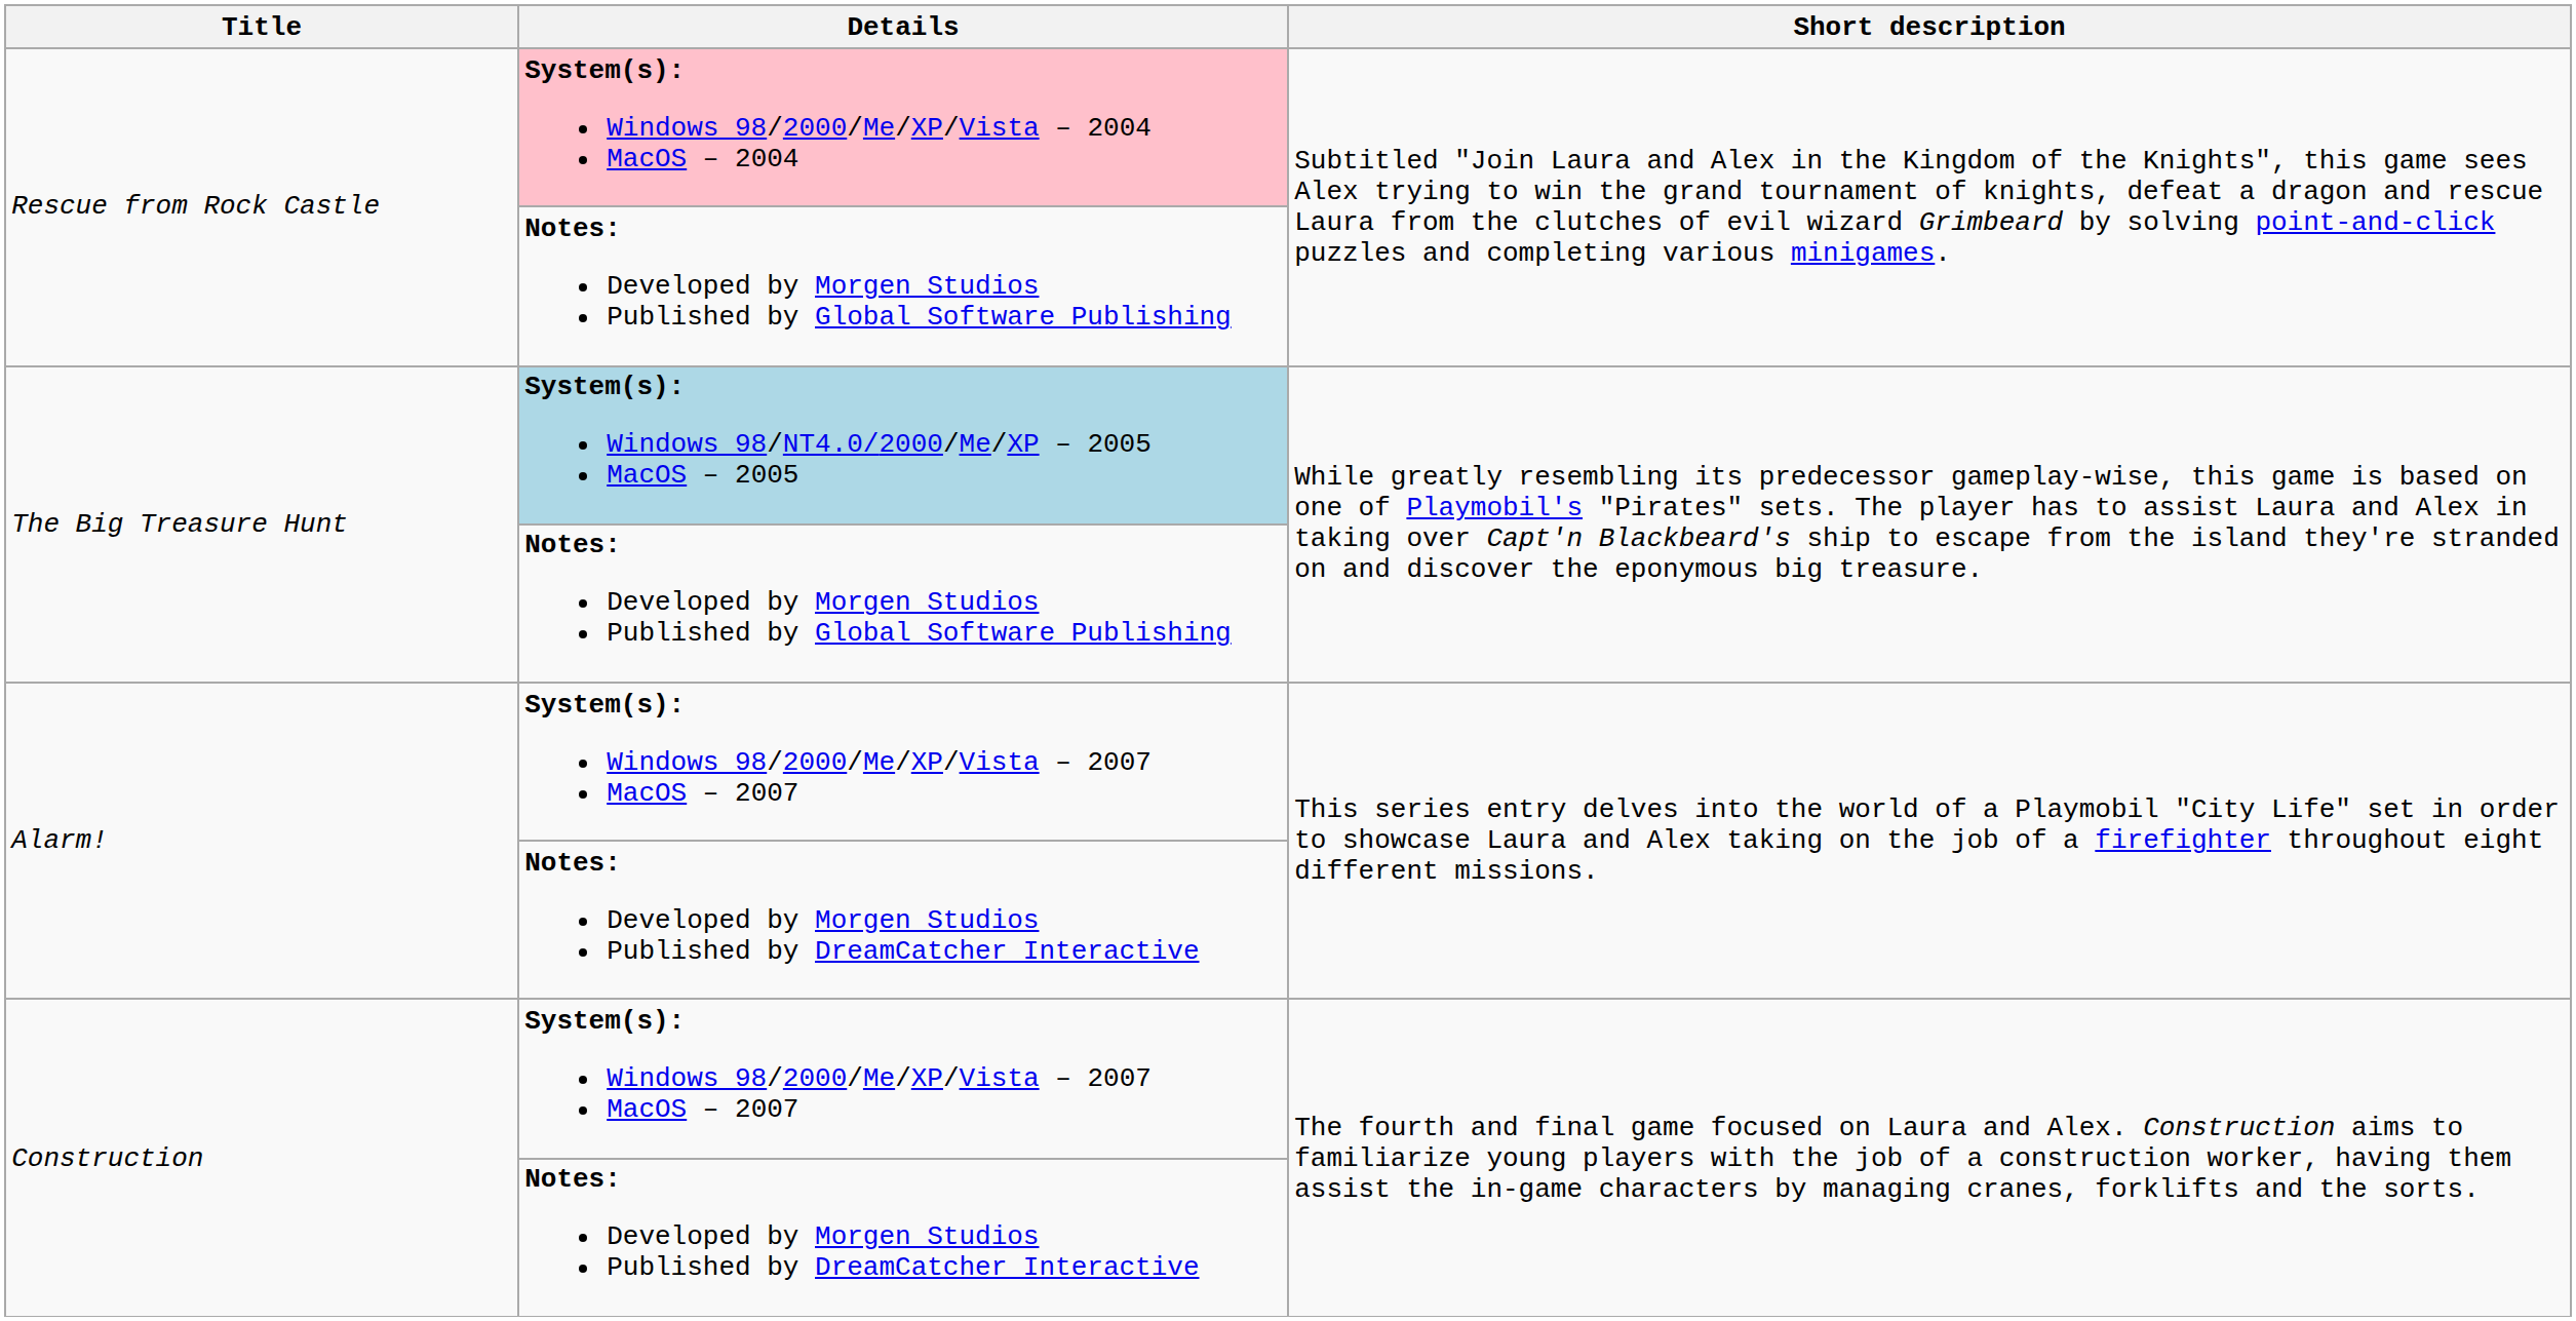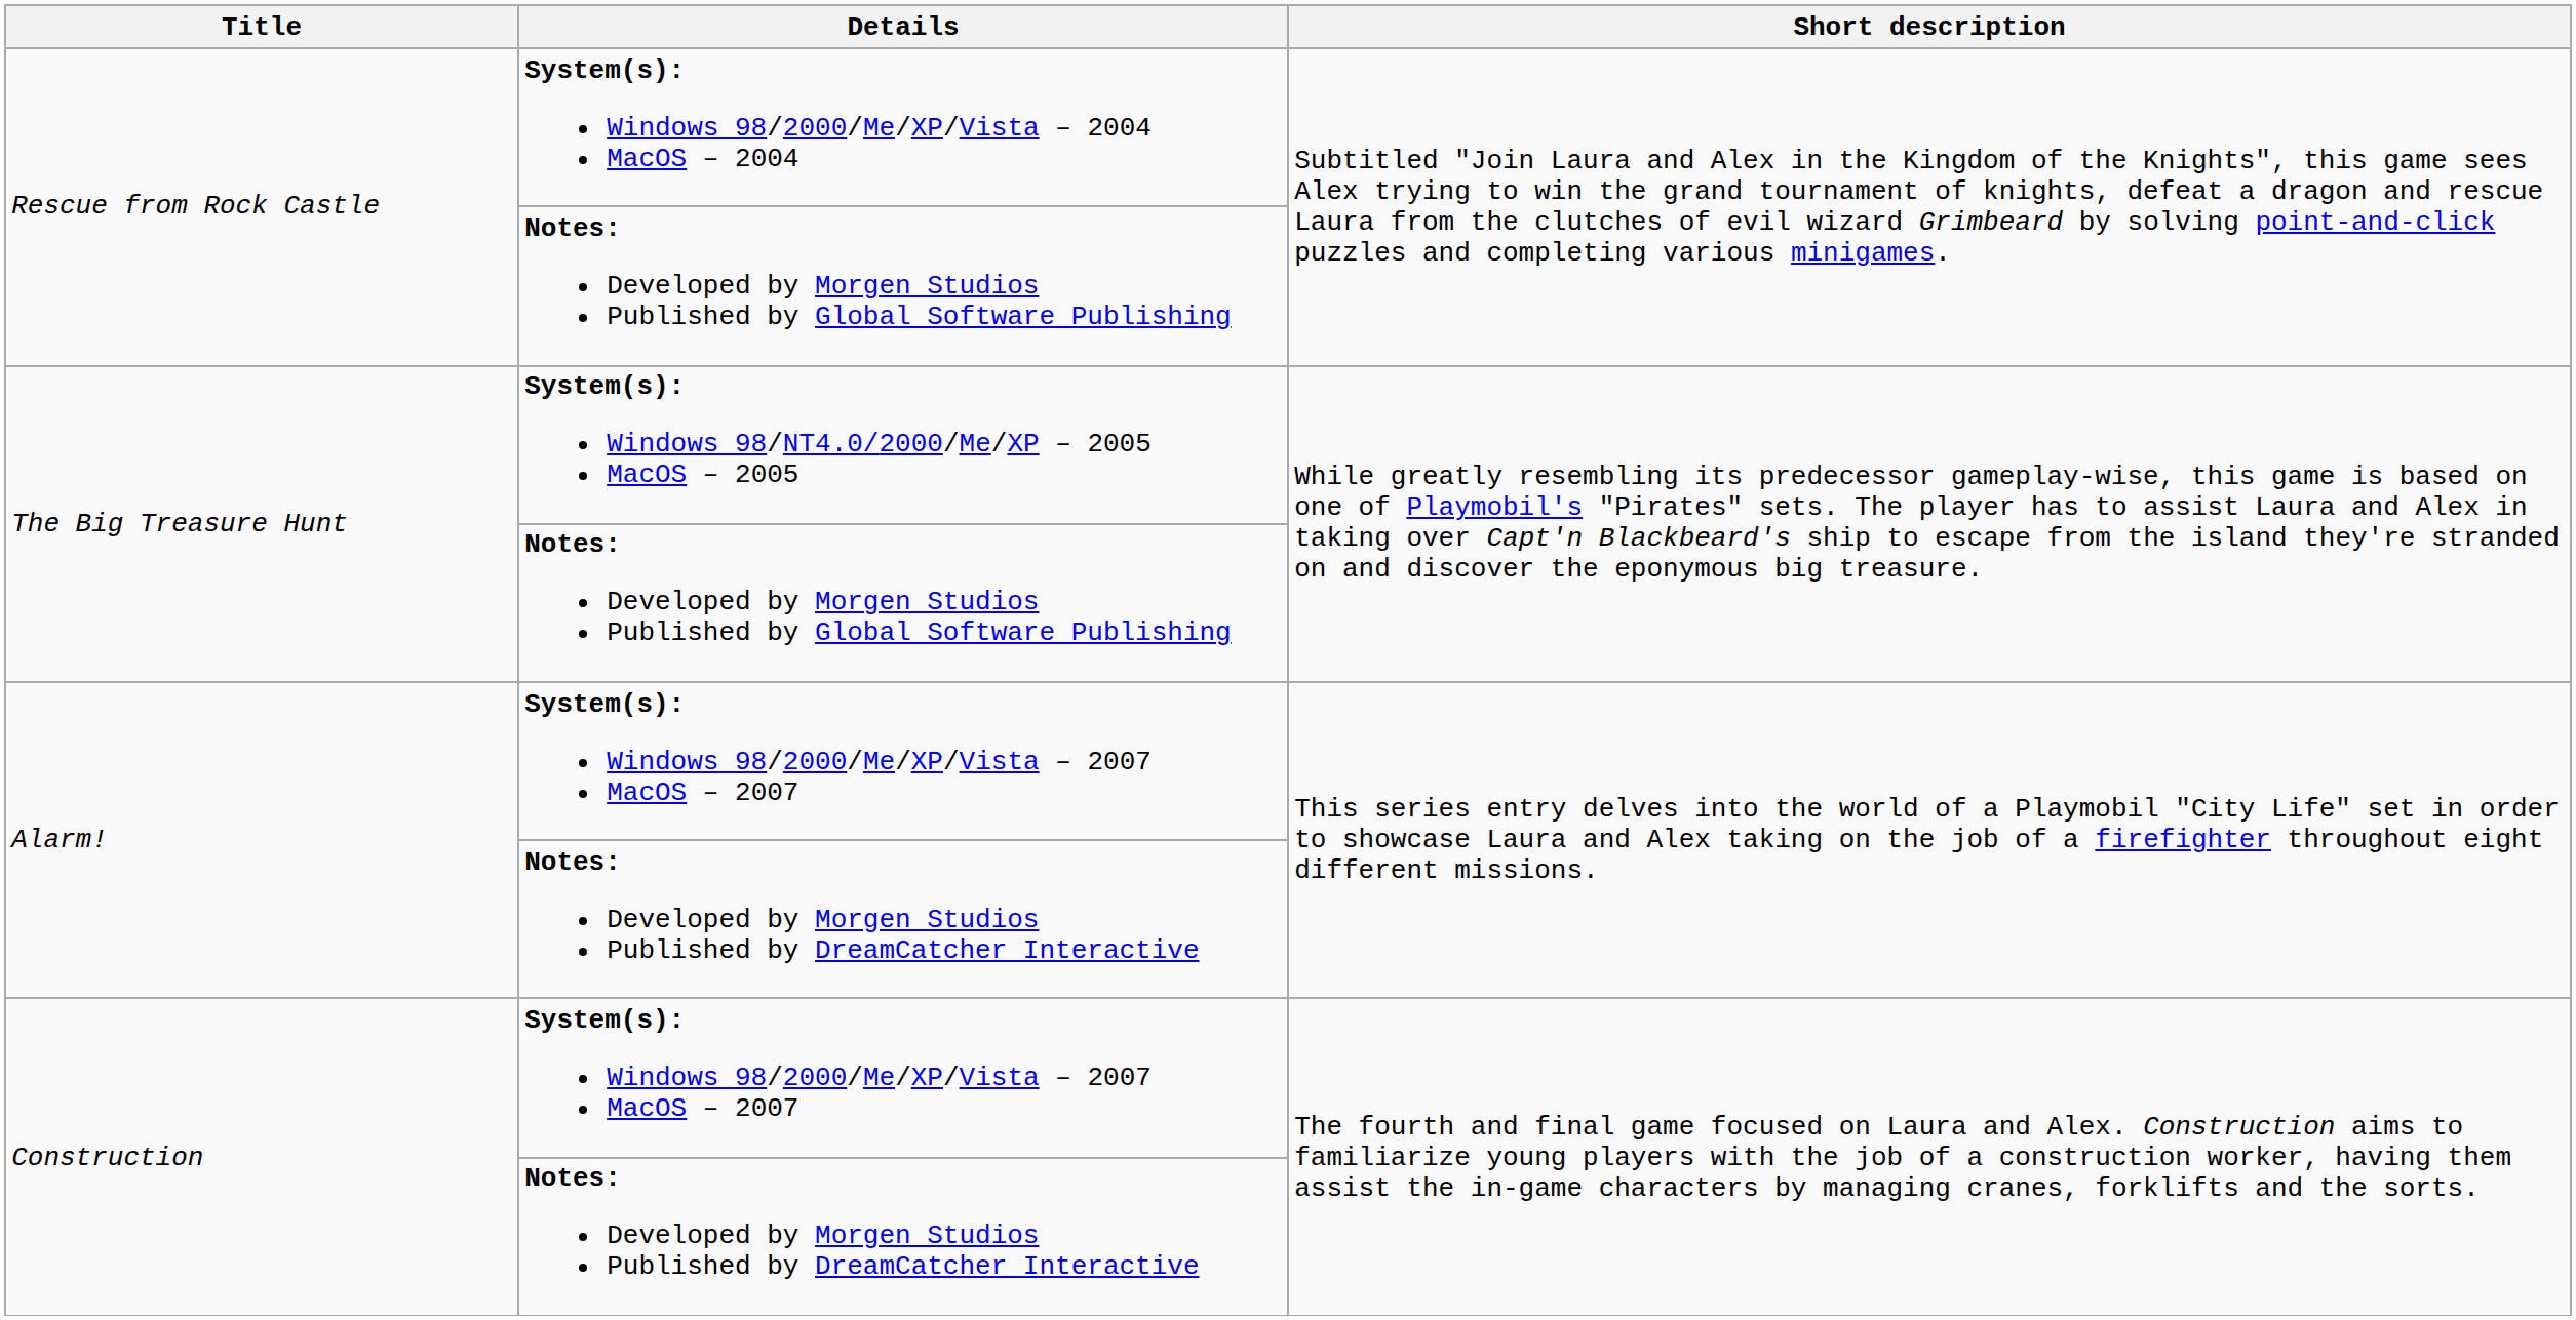System(s): Windows 98/2000/Me/XP/Vista – 2004 MacOS – 2004 | Details: pink background -> no background
System(s): Windows 98/NT4.0/2000/Me/XP – 2005 MacOS – 2005 | Details: lightblue background -> no background
